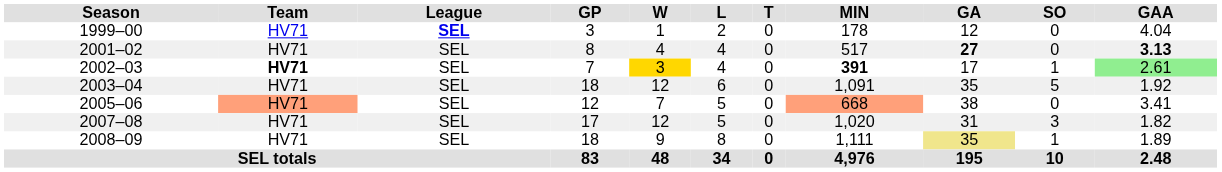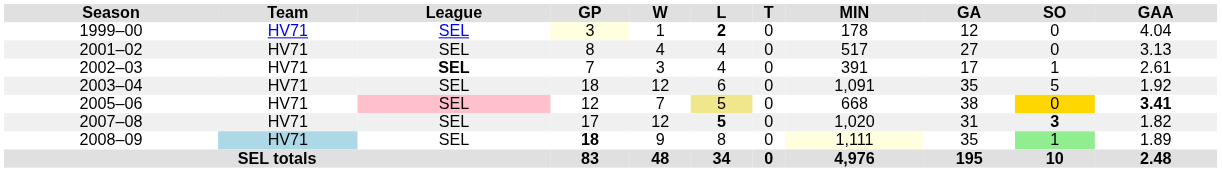1999–00 | League: bold -> normal
1999–00 | GP: no background -> lightyellow background
1999–00 | L: normal -> bold
2001–02 | GA: bold -> normal
2001–02 | GAA: bold -> normal
2002–03 | Team: bold -> normal
2002–03 | League: normal -> bold
2002–03 | W: gold background -> no background
2002–03 | MIN: bold -> normal
2002–03 | GAA: lightgreen background -> no background
2005–06 | Team: lightsalmon background -> no background
2005–06 | League: no background -> pink background
2005–06 | L: no background -> khaki background
2005–06 | MIN: lightsalmon background -> no background
2005–06 | SO: no background -> gold background
2005–06 | GAA: normal -> bold
2007–08 | L: normal -> bold
2007–08 | SO: normal -> bold
2008–09 | Team: no background -> lightblue background
2008–09 | GP: normal -> bold
2008–09 | MIN: no background -> lightyellow background
2008–09 | GA: khaki background -> no background
2008–09 | SO: no background -> lightgreen background
